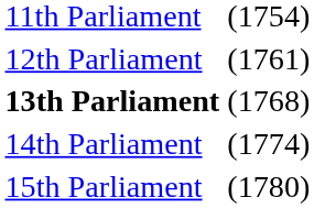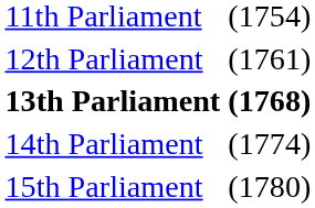13th Parliament | column 2: normal -> bold
